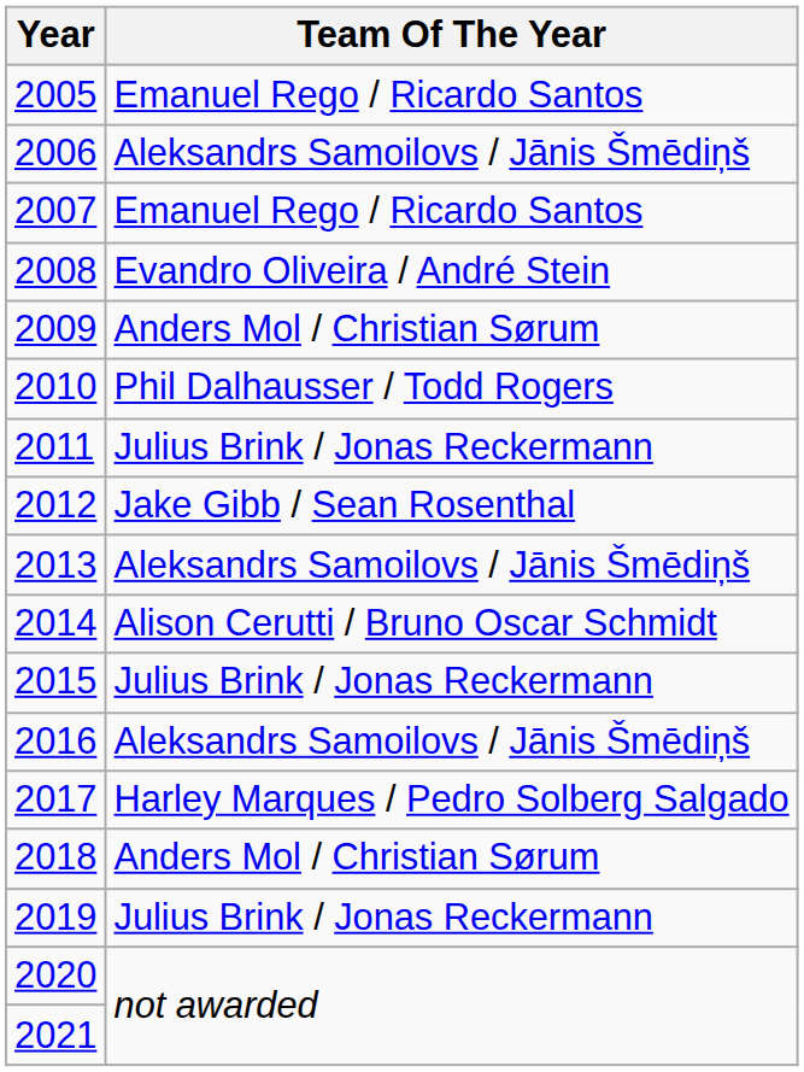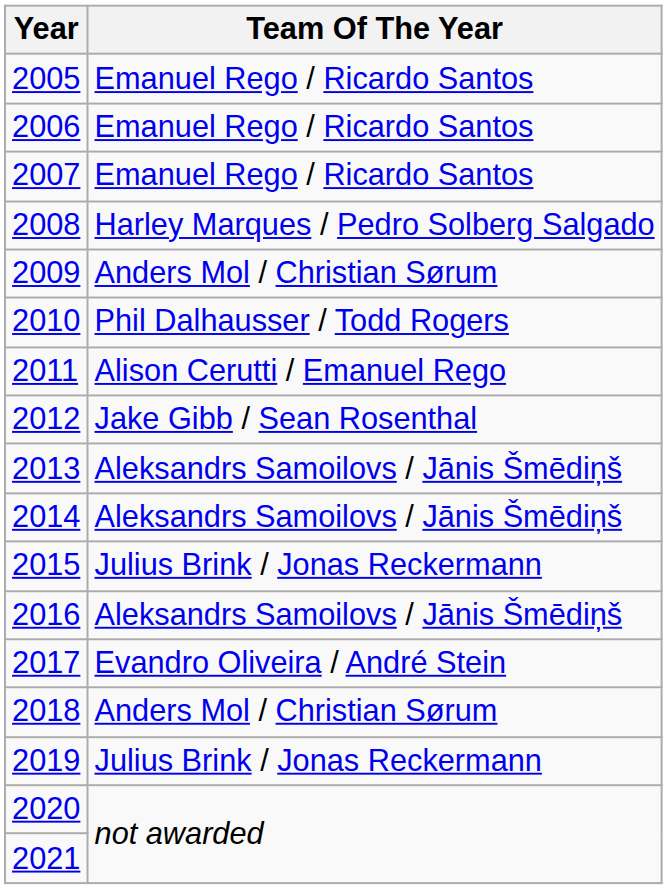2006 | Team Of The Year: Aleksandrs Samoilovs / Jānis Šmēdiņš -> Emanuel Rego / Ricardo Santos
2008 | Team Of The Year: Evandro Oliveira / André Stein -> Harley Marques / Pedro Solberg Salgado
2011 | Team Of The Year: Julius Brink / Jonas Reckermann -> Alison Cerutti / Emanuel Rego
2014 | Team Of The Year: Alison Cerutti / Bruno Oscar Schmidt -> Aleksandrs Samoilovs / Jānis Šmēdiņš
2017 | Team Of The Year: Harley Marques / Pedro Solberg Salgado -> Evandro Oliveira / André Stein
